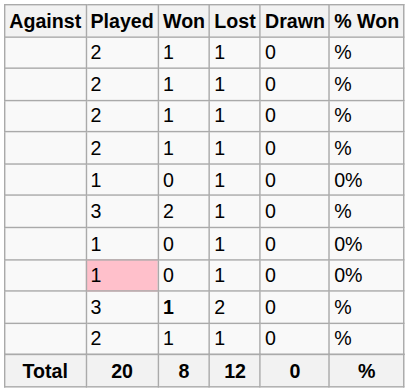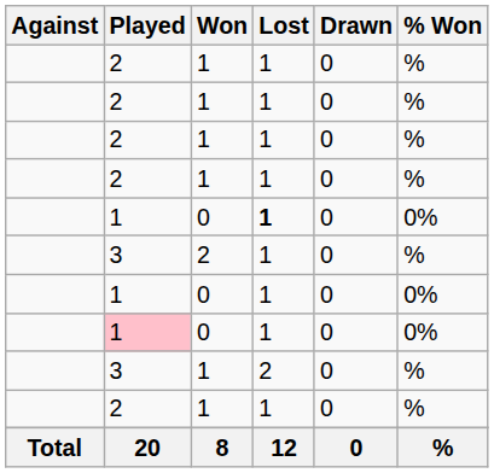row 6 | Lost: normal -> bold
row 10 | Won: bold -> normal
